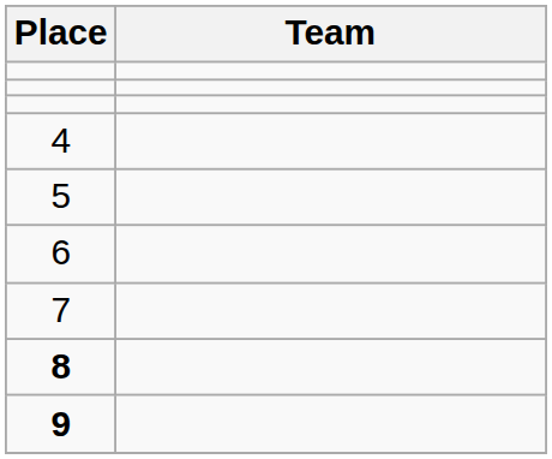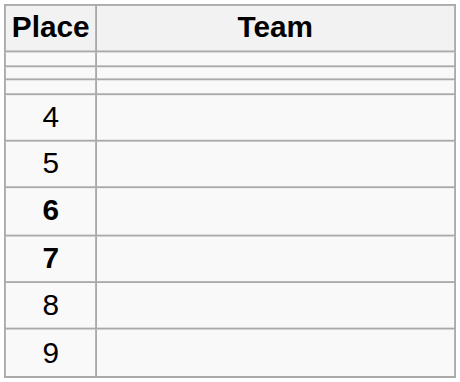row 7 | Place: normal -> bold
row 8 | Place: normal -> bold
row 9 | Place: bold -> normal
row 10 | Place: bold -> normal
